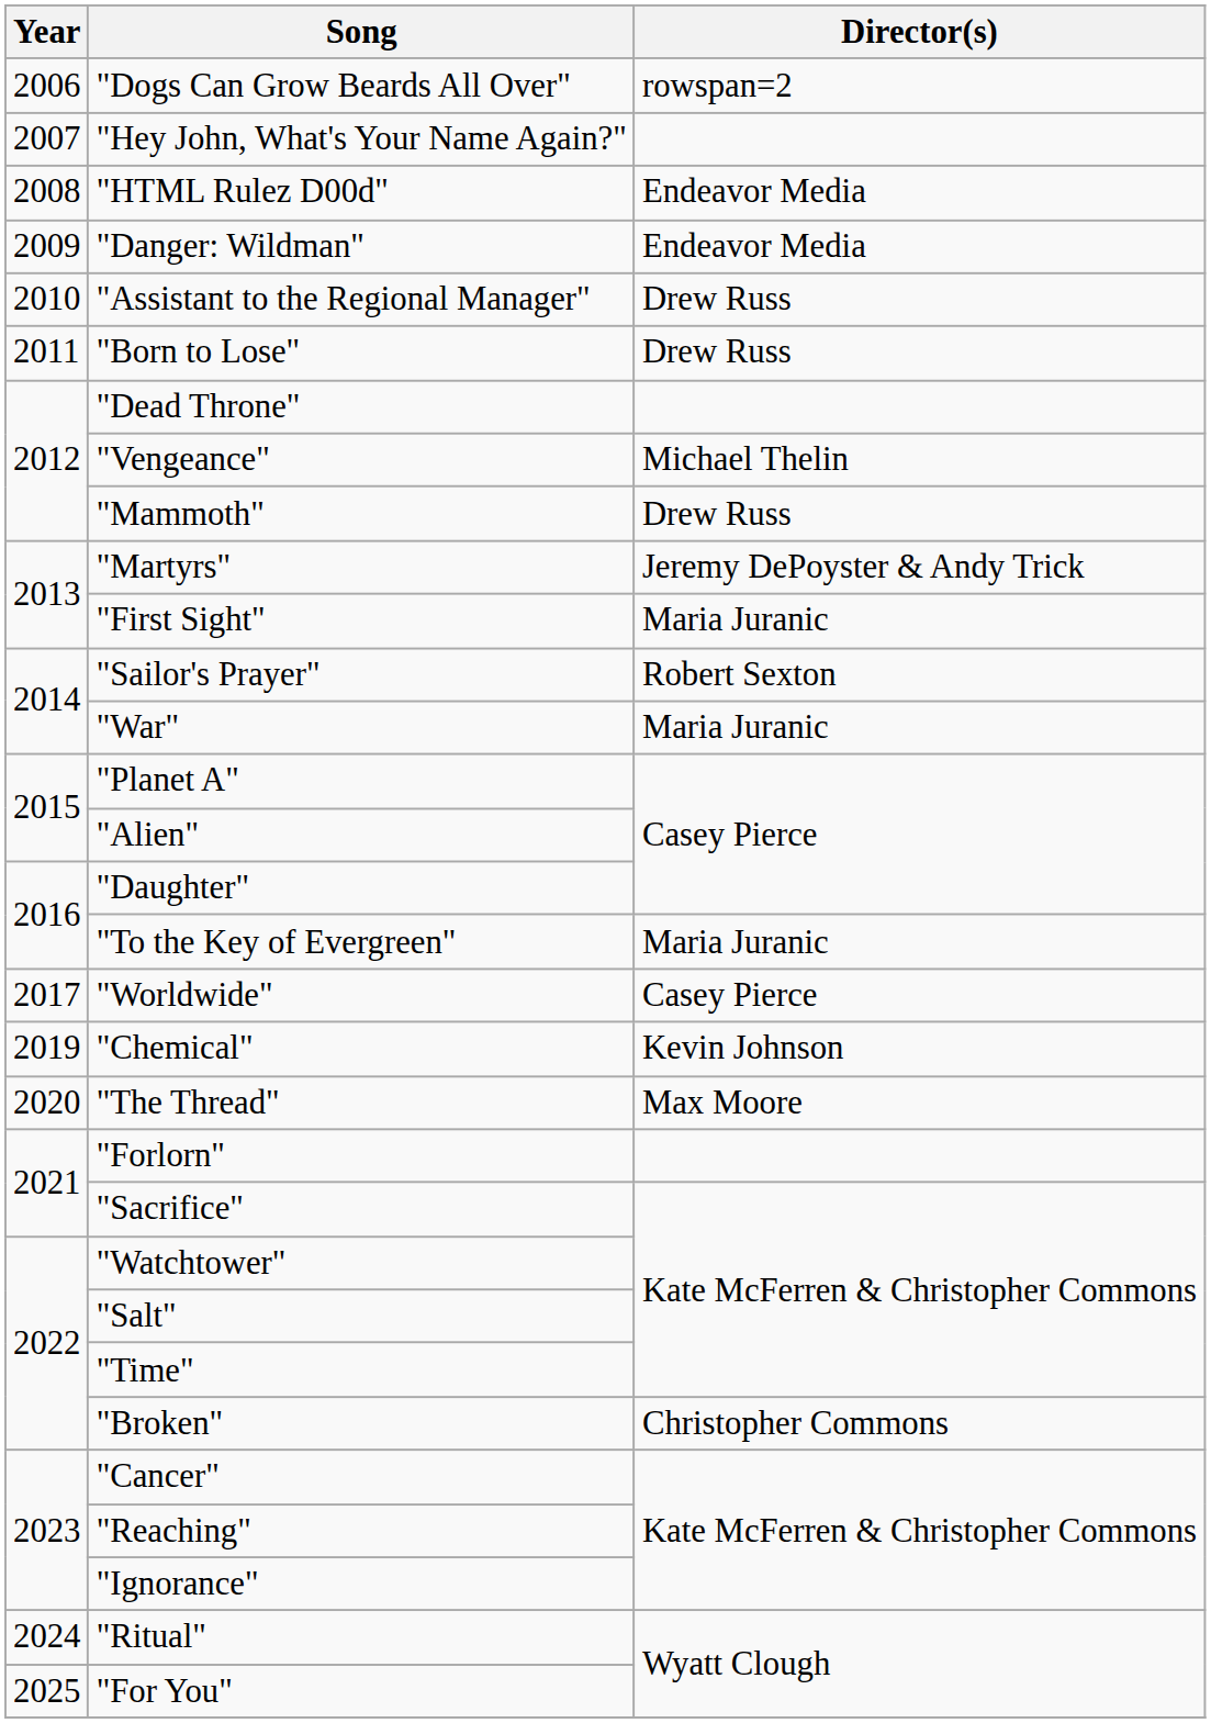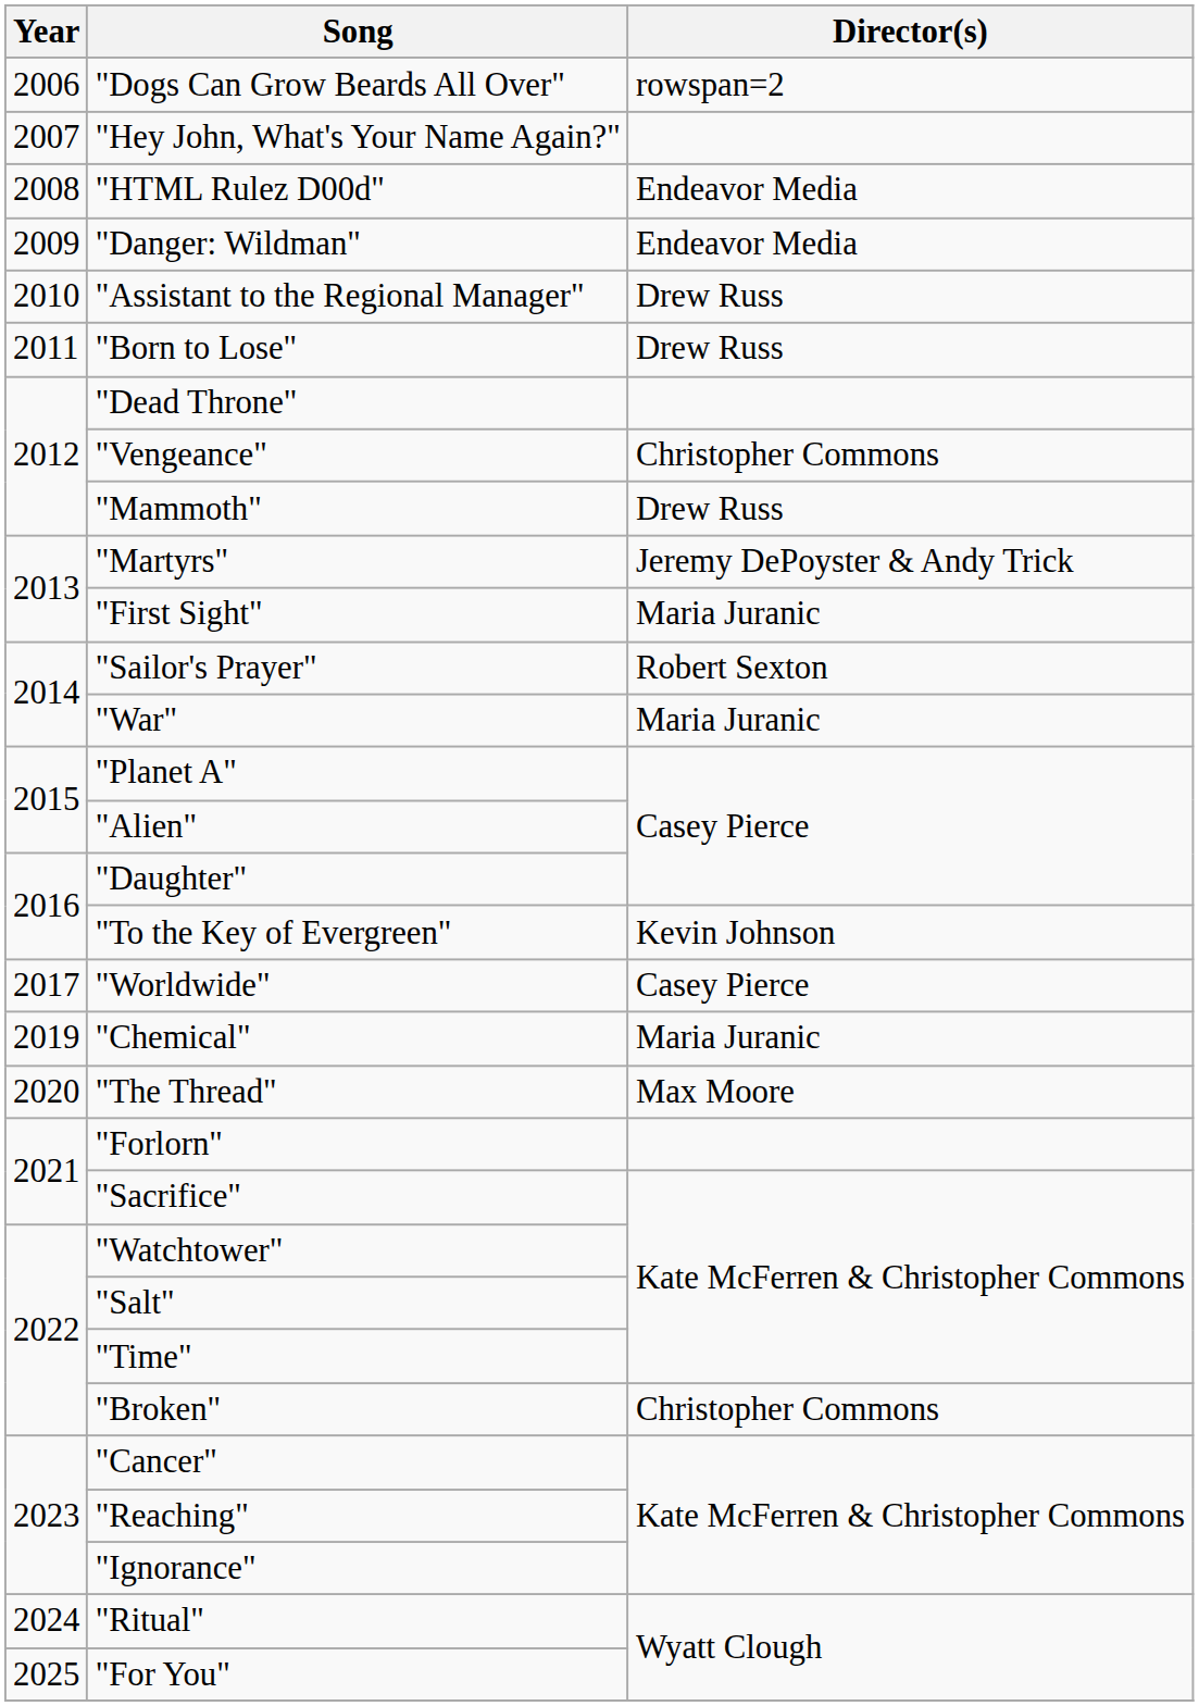"Vengeance" | Director(s): Michael Thelin -> Christopher Commons
"To the Key of Evergreen" | Director(s): Maria Juranic -> Kevin Johnson
"Chemical" | Director(s): Kevin Johnson -> Maria Juranic
